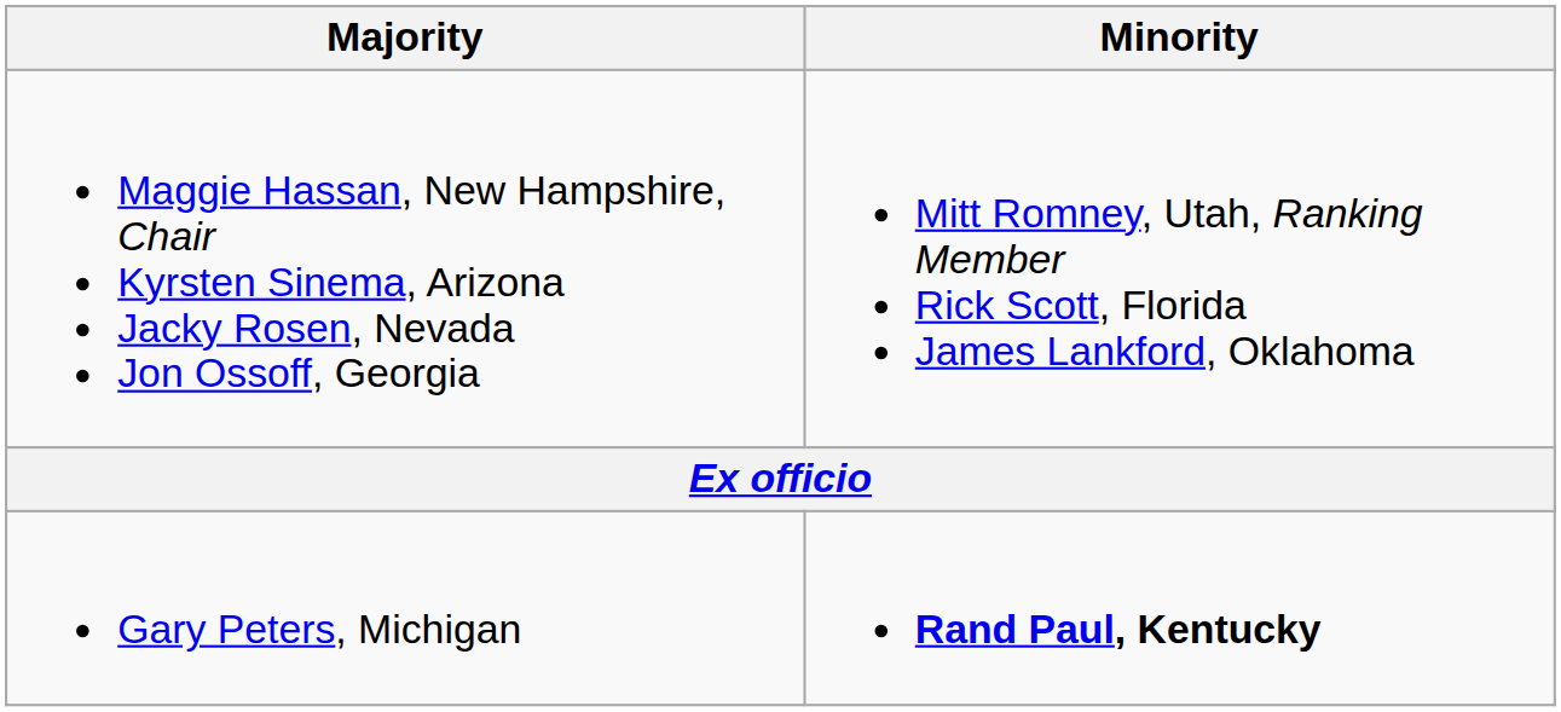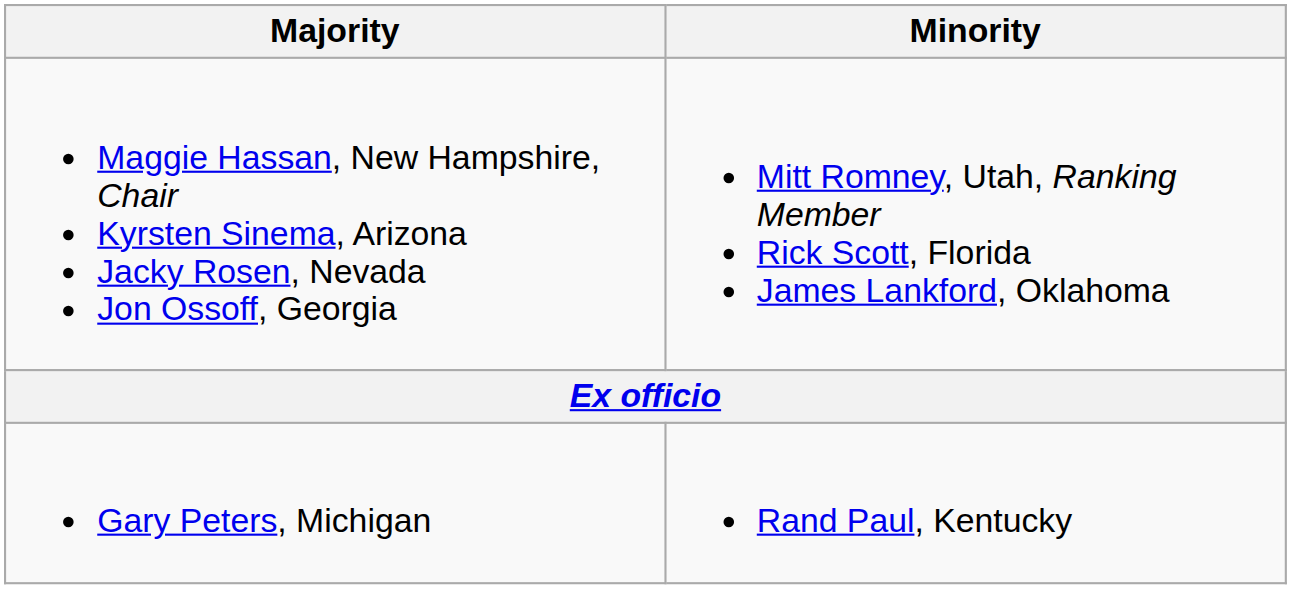Gary Peters, Michigan | Minority: bold -> normal
